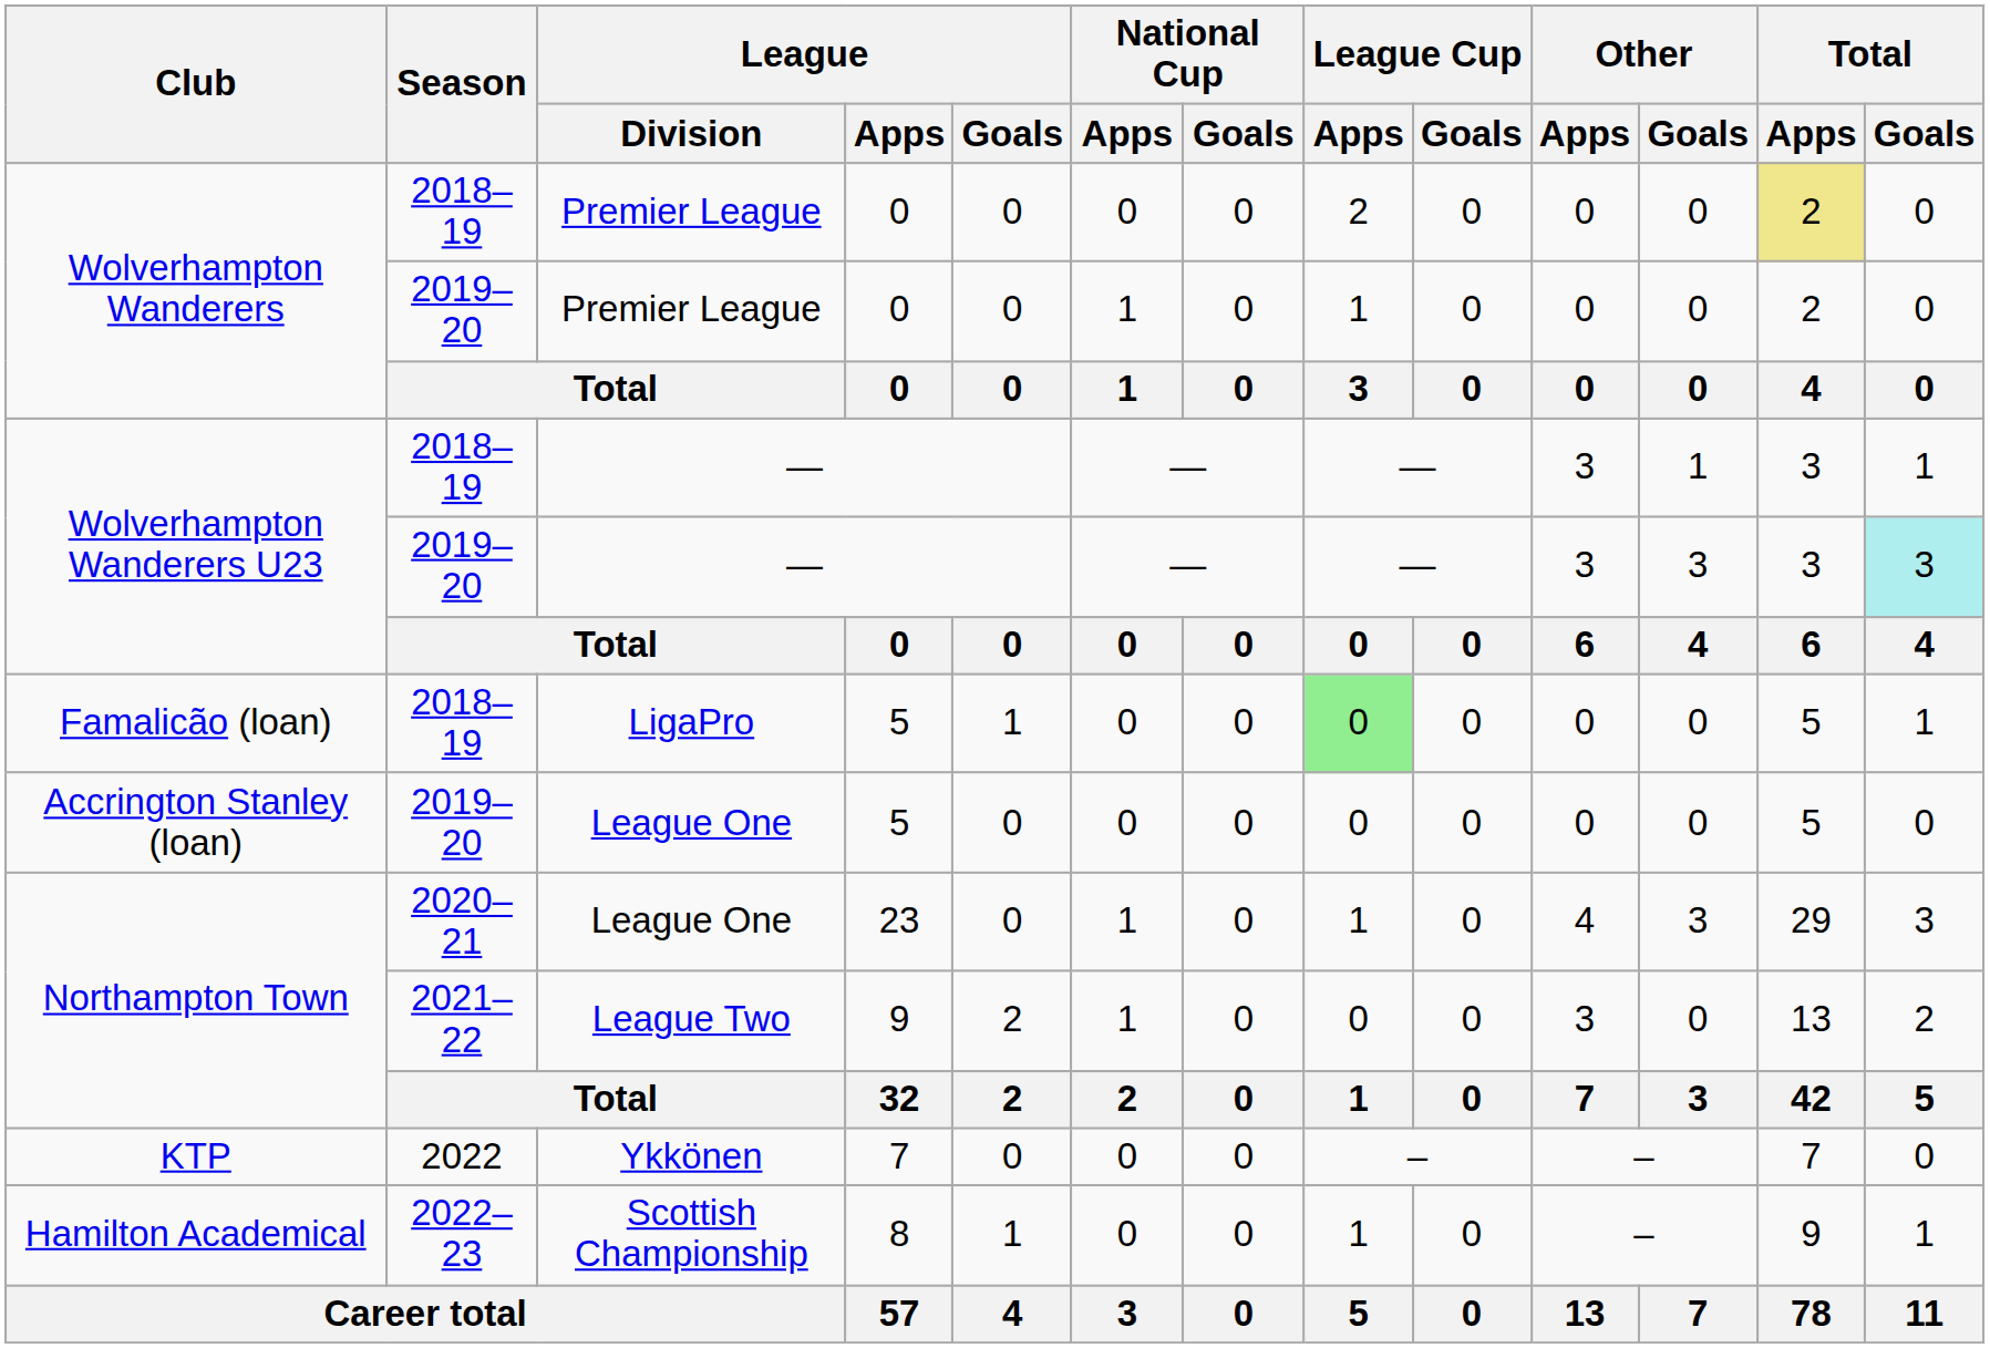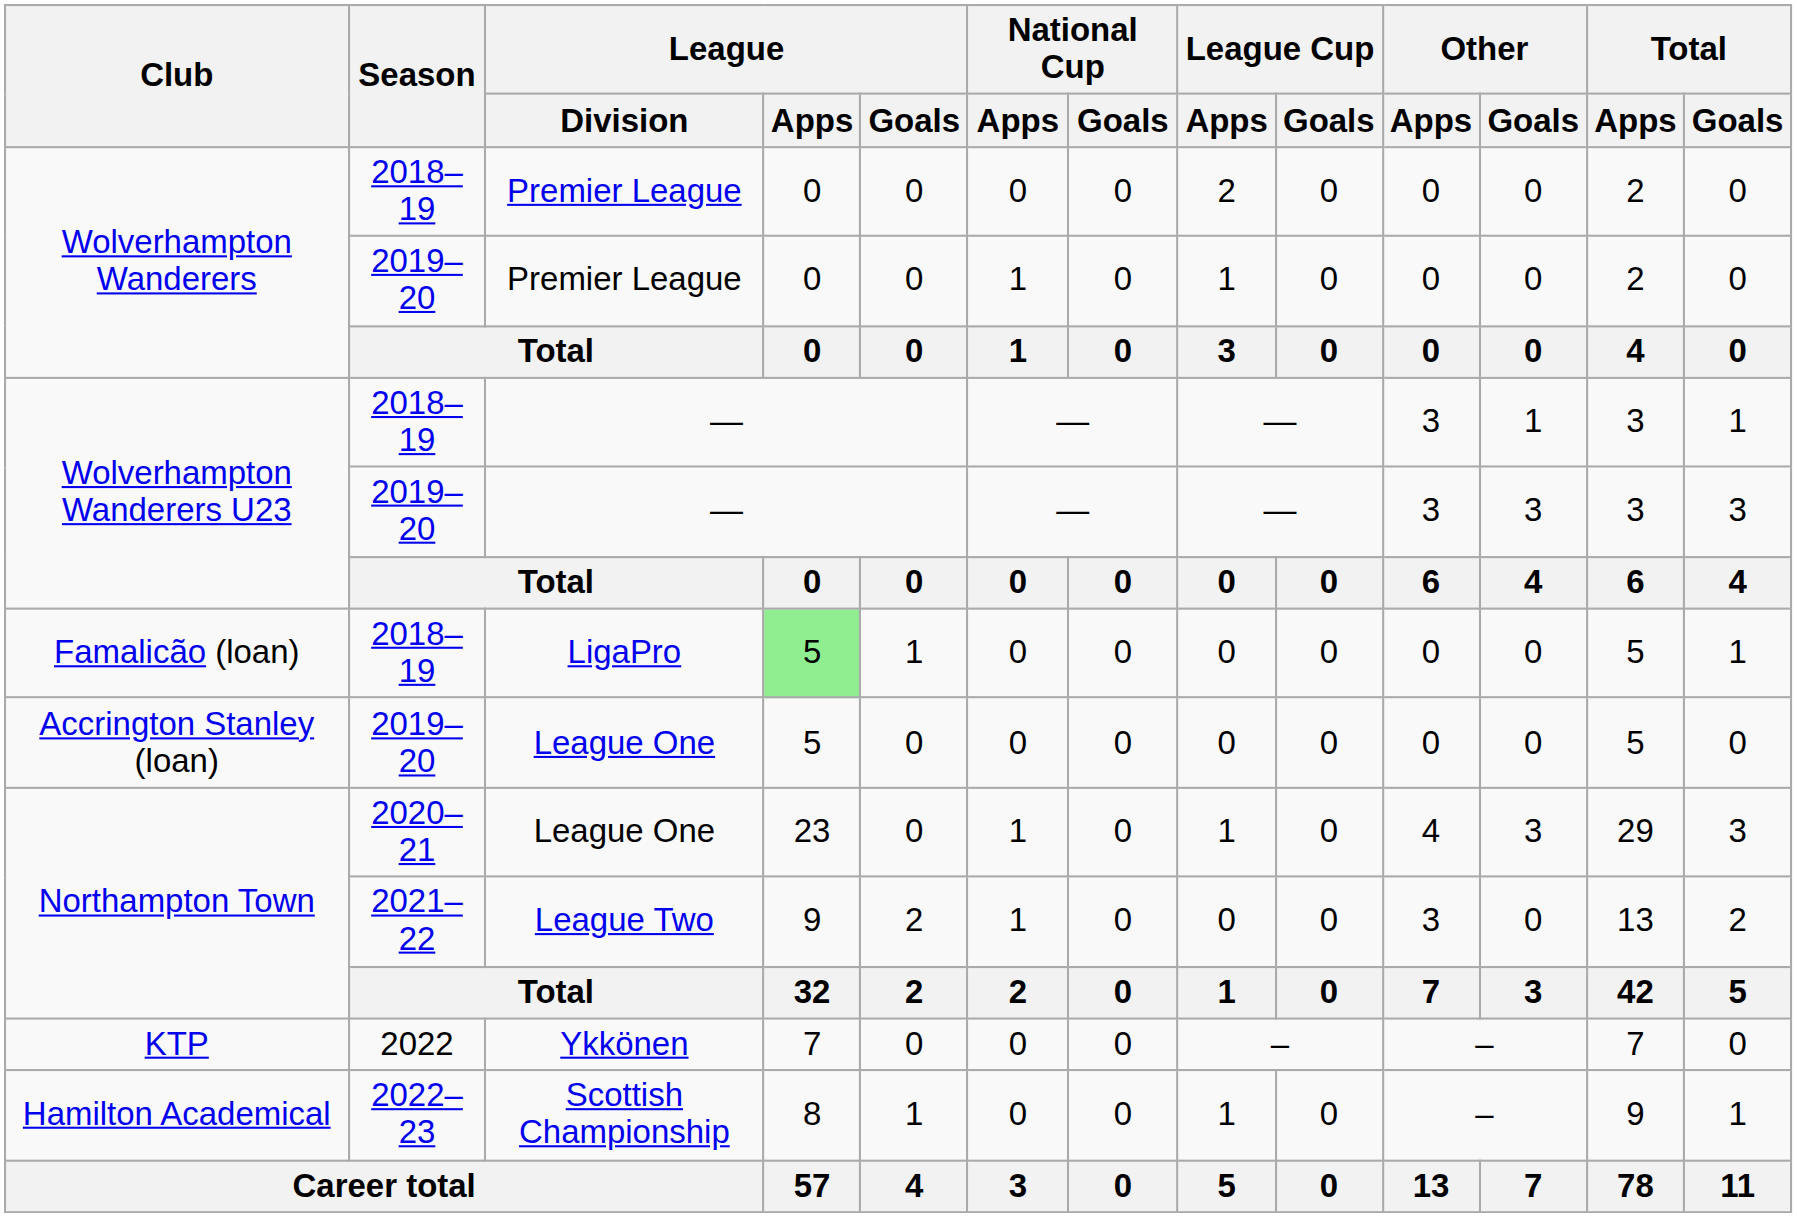Wolverhampton Wanderers / 2018–19 | Total / Apps: khaki background -> no background
Wolverhampton Wanderers U23 / 2019–20 | Total / Goals: paleturquoise background -> no background
Famalicão (loan) | League / Apps: no background -> lightgreen background
Famalicão (loan) | League Cup / Apps: lightgreen background -> no background
